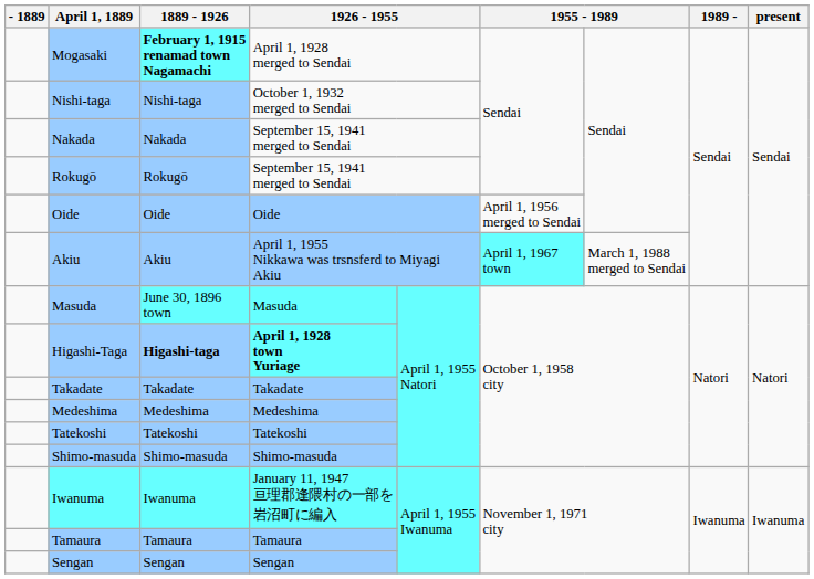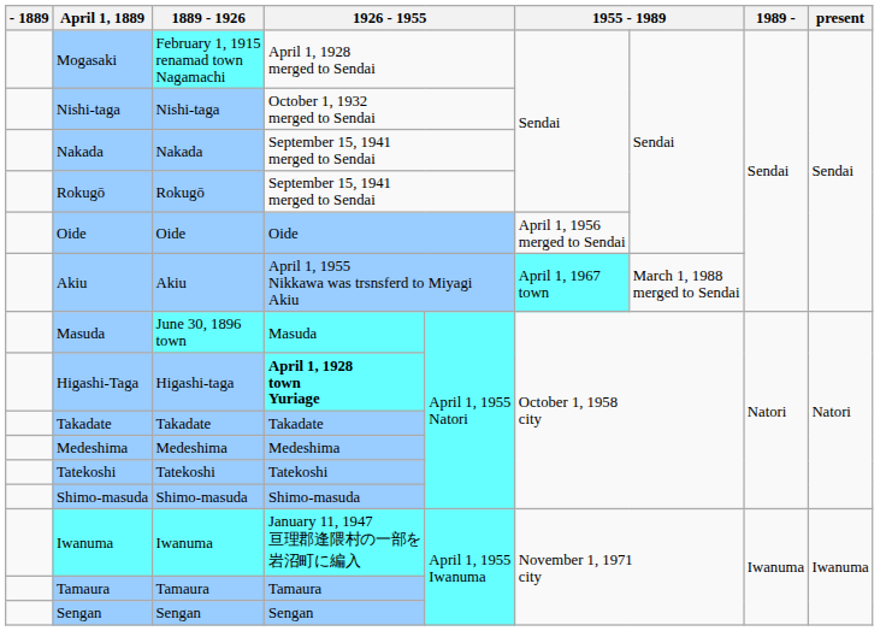Mogasaki | 1889 - 1926: bold -> normal
Higashi-Taga | 1889 - 1926: bold -> normal
